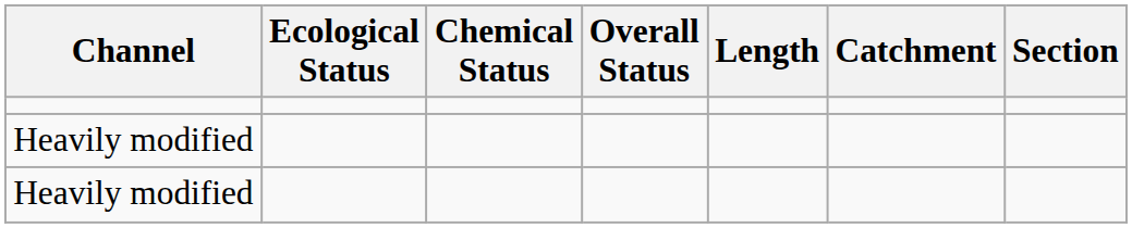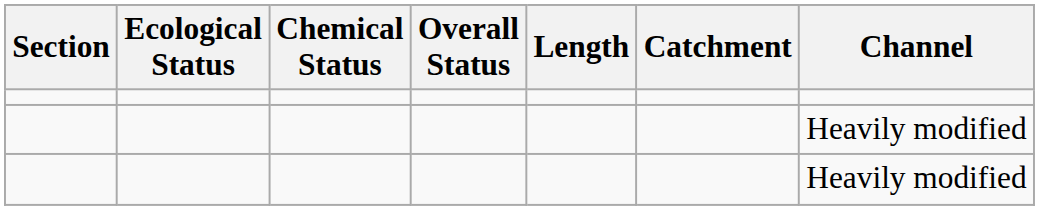columns swapped: Section <-> Channel
